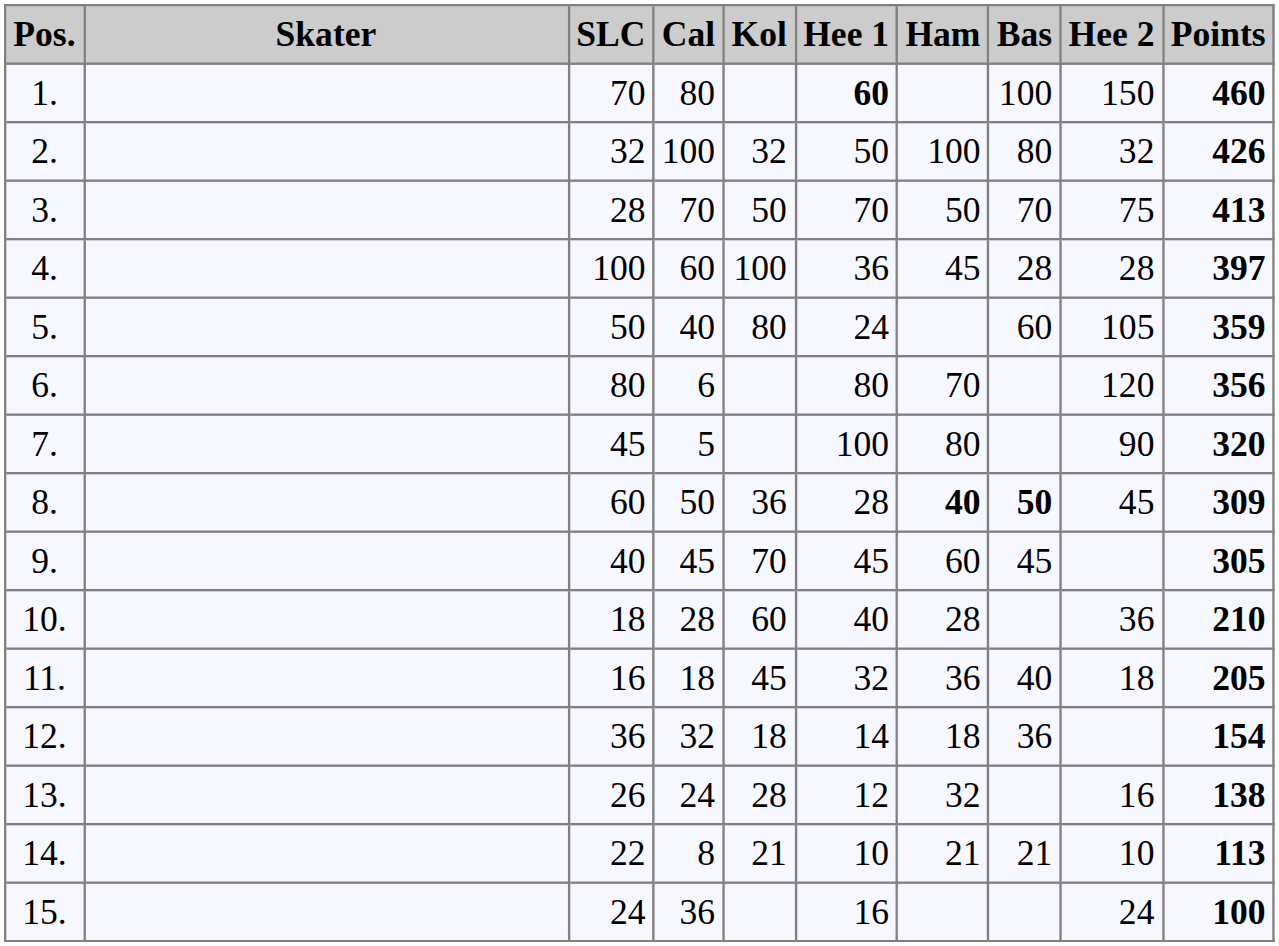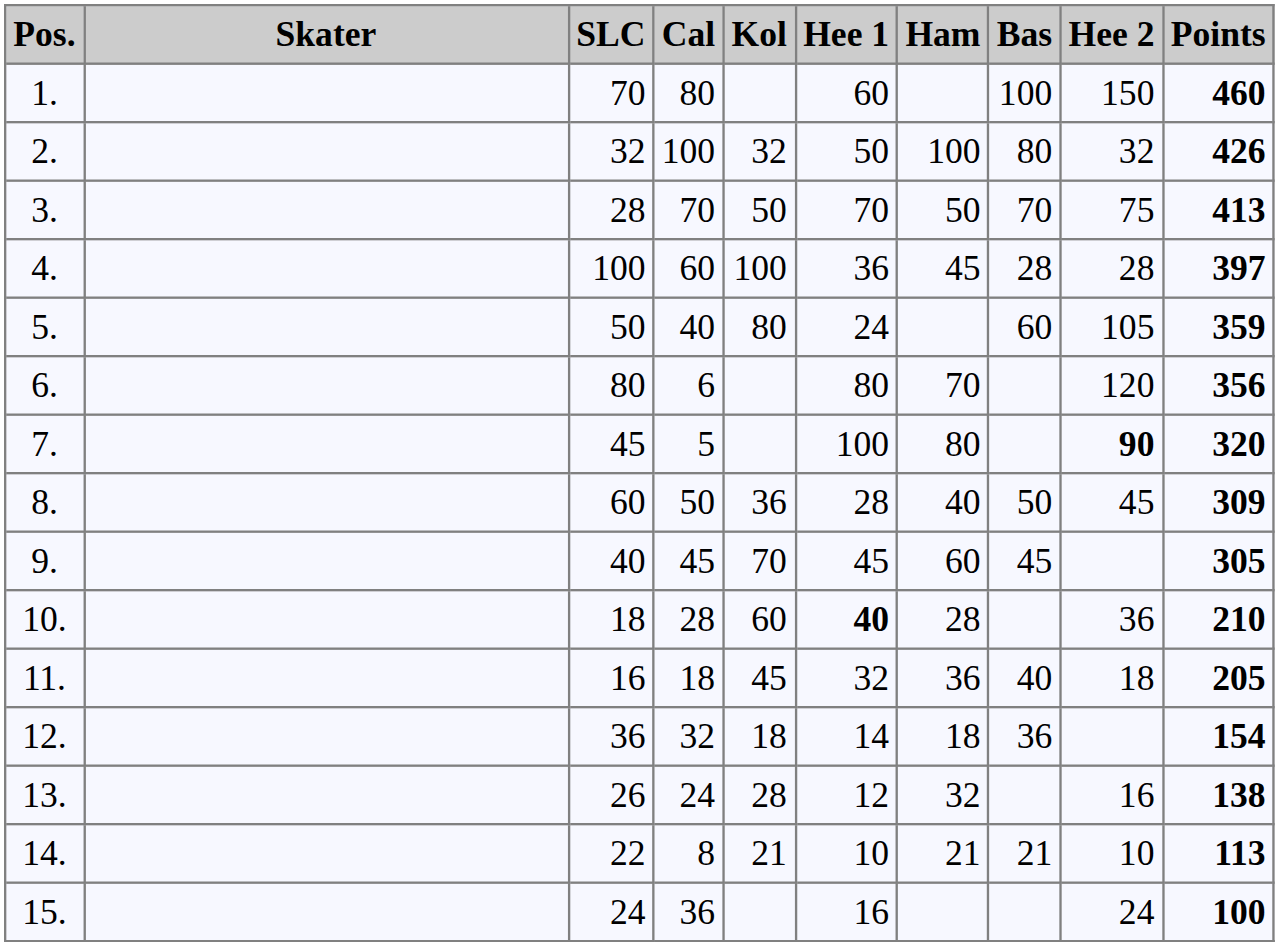1. | Hee 1: bold -> normal
7. | Hee 2: normal -> bold
8. | Ham: bold -> normal
8. | Bas: bold -> normal
10. | Hee 1: normal -> bold
